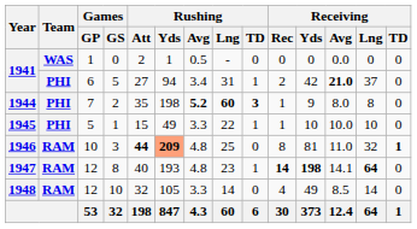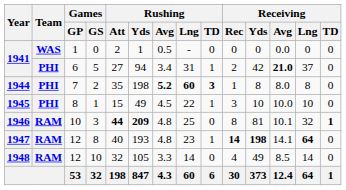row 5 | Receiving / Yds: 9 -> 8
row 6 | Games / GP: 5 -> 8
row 6 | Rushing / Avg: 3.3 -> 4.5
row 6 | Receiving / Rec: 1 -> 3
row 7 | Rushing / Yds: lightsalmon background -> no background
row 7 | Receiving / Avg: 11.0 -> 10.1
